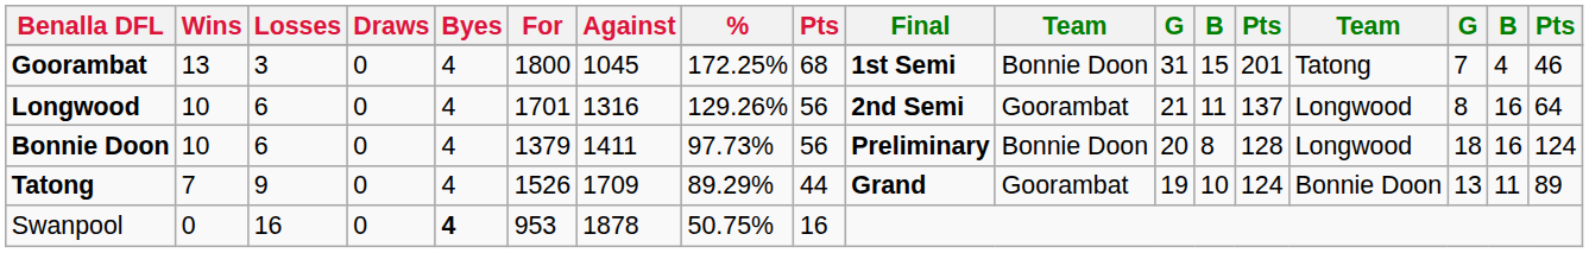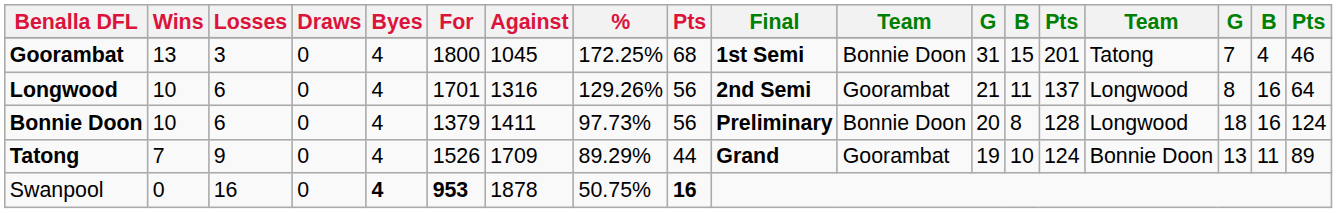Swanpool | For: normal -> bold
Swanpool | column 9: normal -> bold
